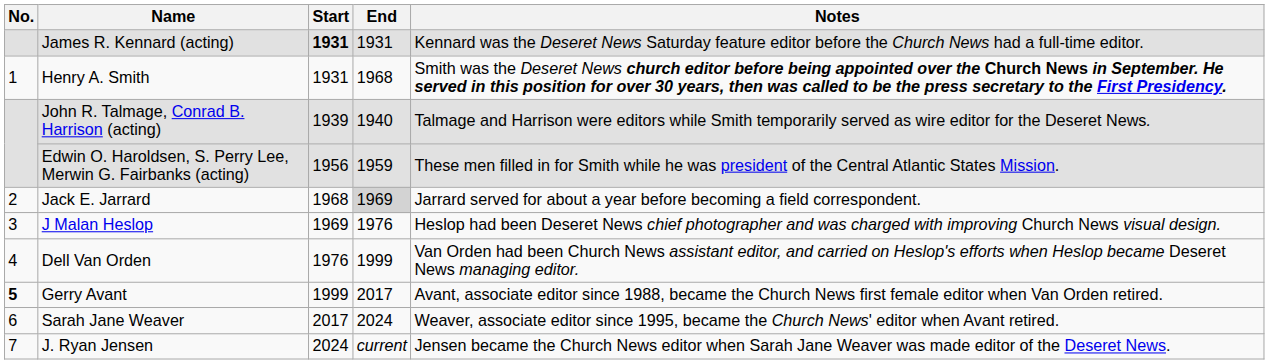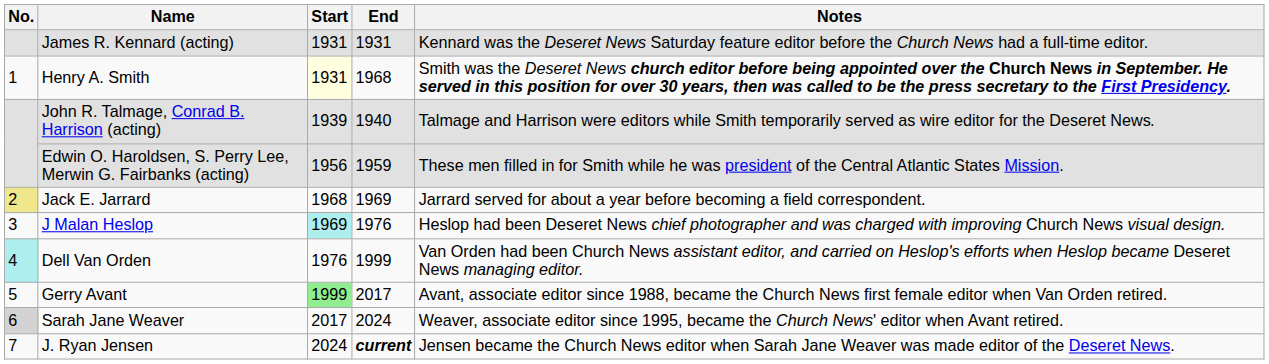James R. Kennard (acting) | Start: bold -> normal
Henry A. Smith | Start: no background -> lightyellow background
Jack E. Jarrard | No.: no background -> khaki background
Jack E. Jarrard | End: lightgrey background -> no background
J Malan Heslop | Start: no background -> paleturquoise background
Dell Van Orden | No.: no background -> paleturquoise background
Gerry Avant | No.: bold -> normal
Gerry Avant | Start: no background -> lightgreen background
Sarah Jane Weaver | No.: no background -> lightgrey background
J. Ryan Jensen | End: normal -> bold
